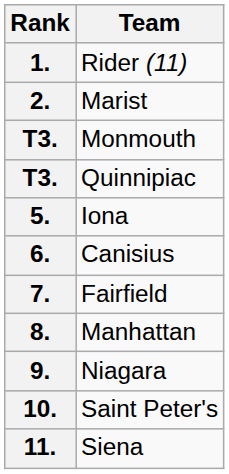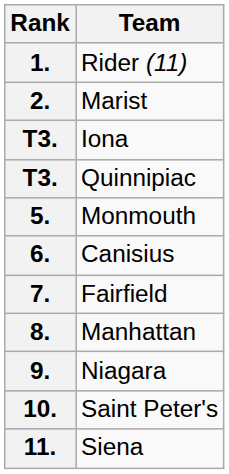row 4 | Team: Monmouth -> Iona
row 6 | Team: Iona -> Monmouth
